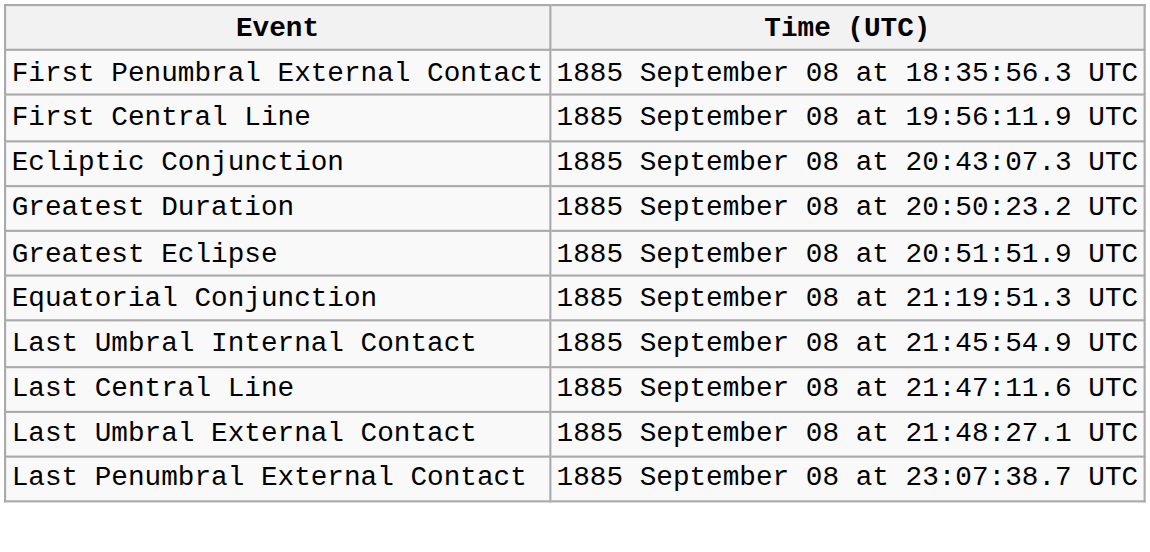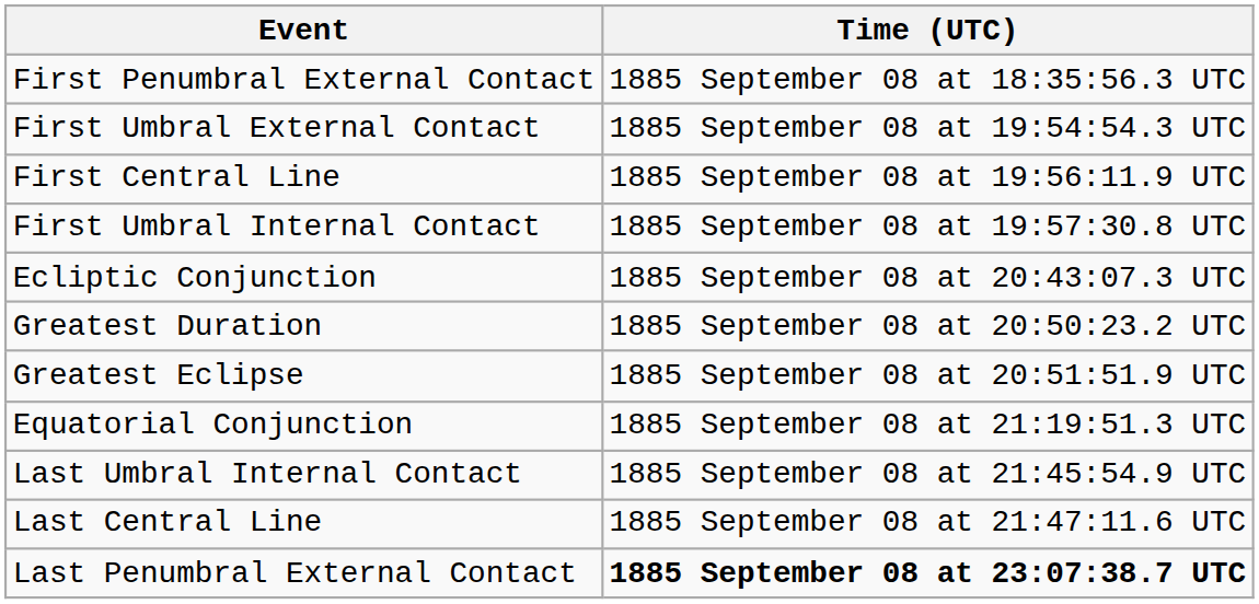+ row: First Umbral External Contact | 1885 September 08 at 19:54:54.3 UTC
+ row: First Umbral Internal Contact | 1885 September 08 at 19:57:30.8 UTC
- row: Last Umbral External Contact | 1885 September 08 at 21:48:27.1 UTC
Last Penumbral External Contact | Time (UTC): normal -> bold
